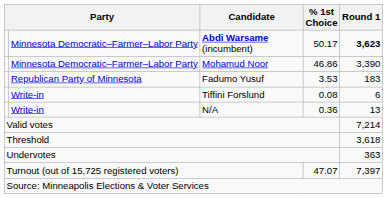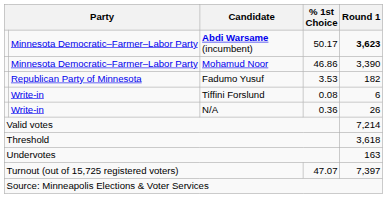Fadumo Yusuf | Round 1: 183 -> 182
N/A | Round 1: 13 -> 26
Undervotes | Round 1: 363 -> 163
